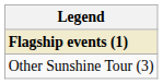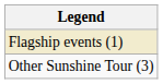row 2 | column 1: bold -> normal
